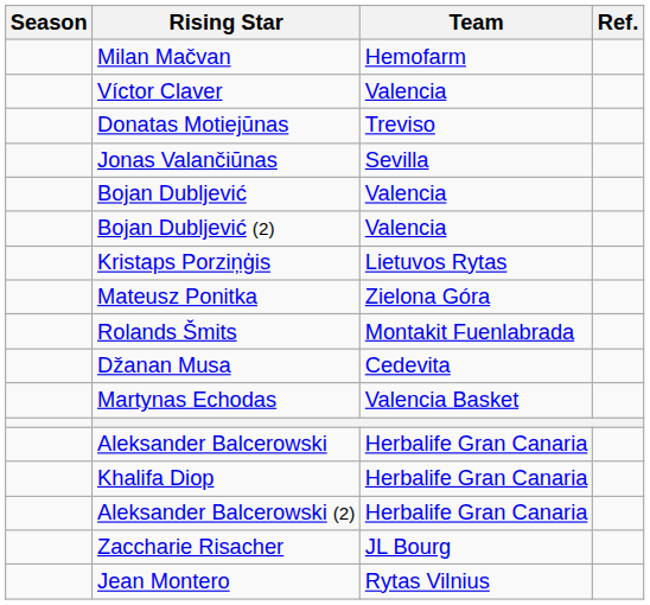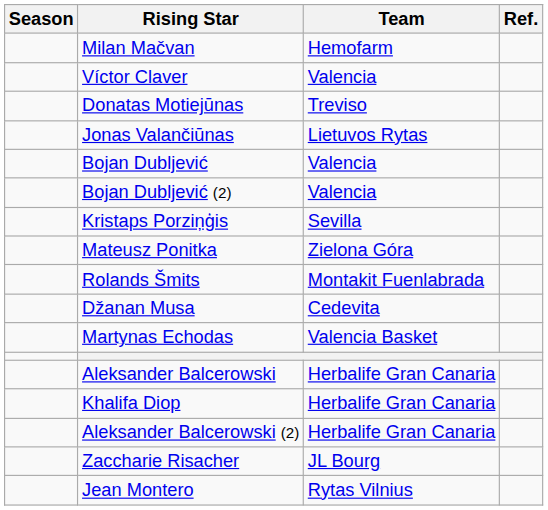Jonas Valančiūnas | Team: Sevilla -> Lietuvos Rytas
Kristaps Porziņģis | Team: Lietuvos Rytas -> Sevilla
